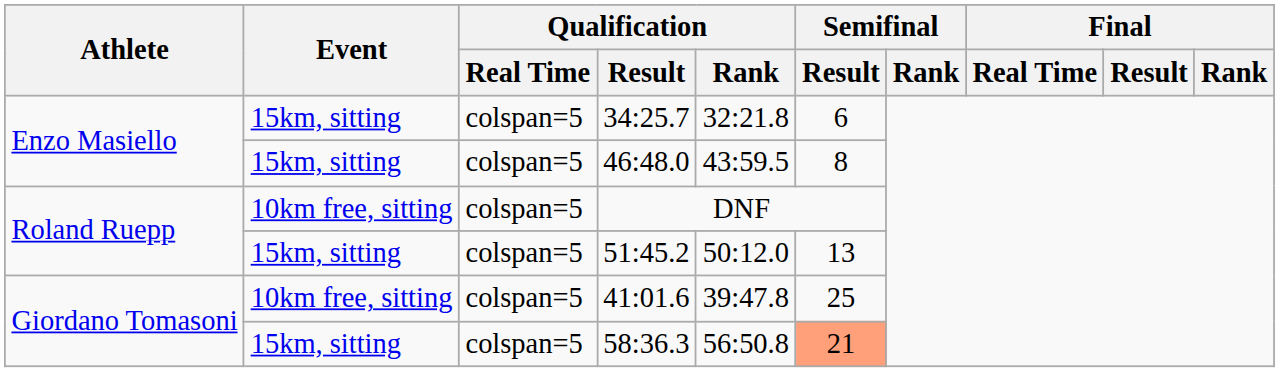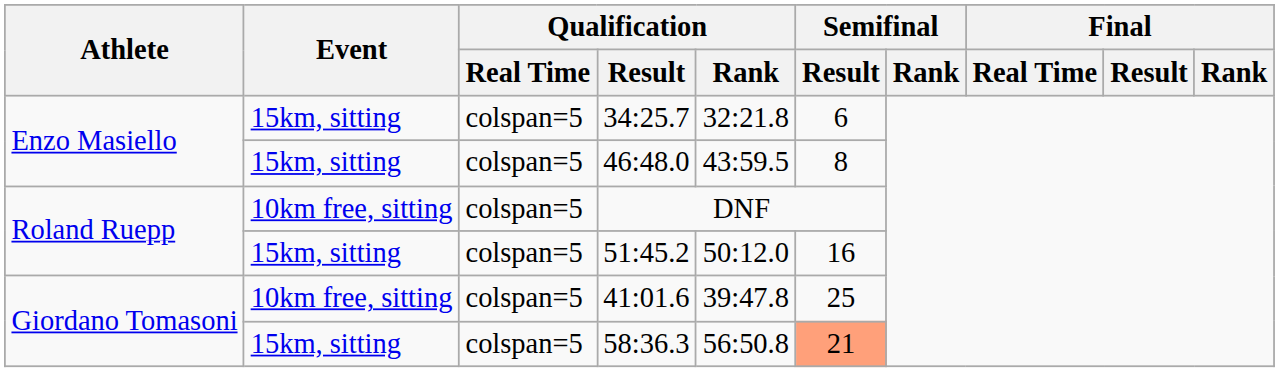51:45.2 | Semifinal / Result: 13 -> 16
